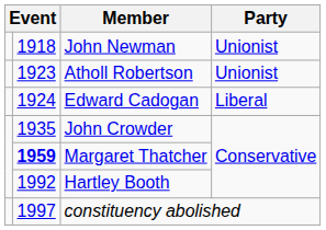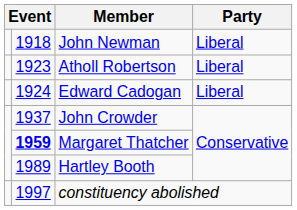John Newman | Party: Unionist -> Liberal
Atholl Robertson | Party: Unionist -> Liberal
John Crowder | column 2: 1935 -> 1937
Hartley Booth | column 2: 1992 -> 1989
